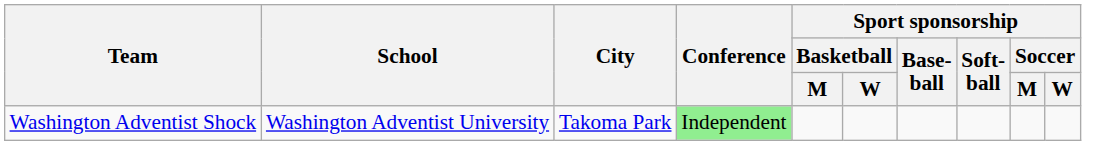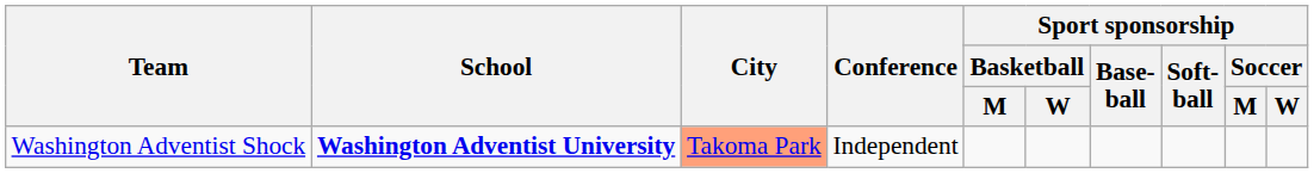Washington Adventist Shock | School: normal -> bold
Washington Adventist Shock | City: no background -> lightsalmon background
Washington Adventist Shock | Conference: lightgreen background -> no background
